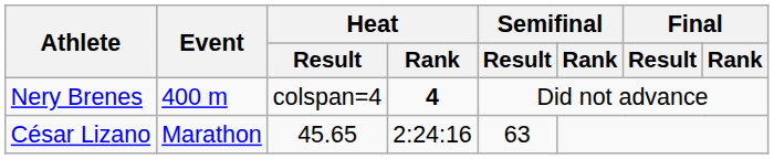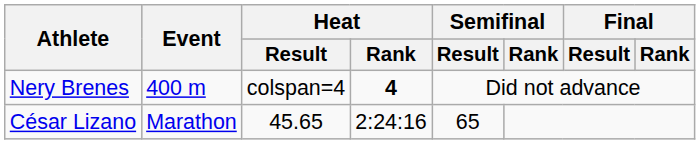César Lizano | Semifinal / Result: 63 -> 65
